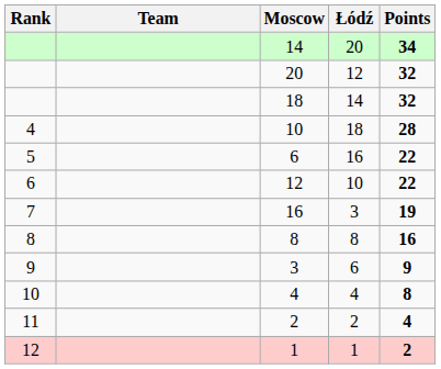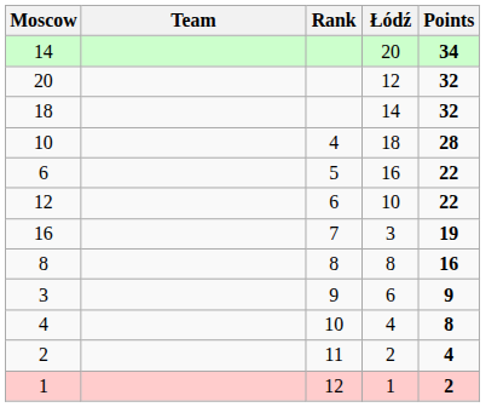columns swapped: Rank <-> Moscow
